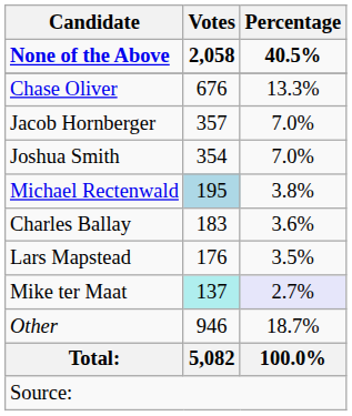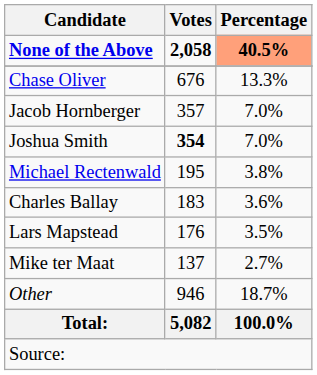None of the Above | Percentage: no background -> lightsalmon background
Joshua Smith | Votes: normal -> bold
Michael Rectenwald | Votes: lightblue background -> no background
Mike ter Maat | Votes: paleturquoise background -> no background
Mike ter Maat | Percentage: lavender background -> no background
